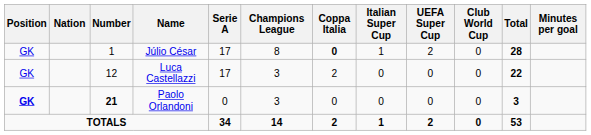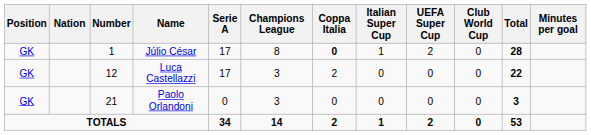Paolo Orlandoni | Position: bold -> normal
Paolo Orlandoni | Number: bold -> normal
